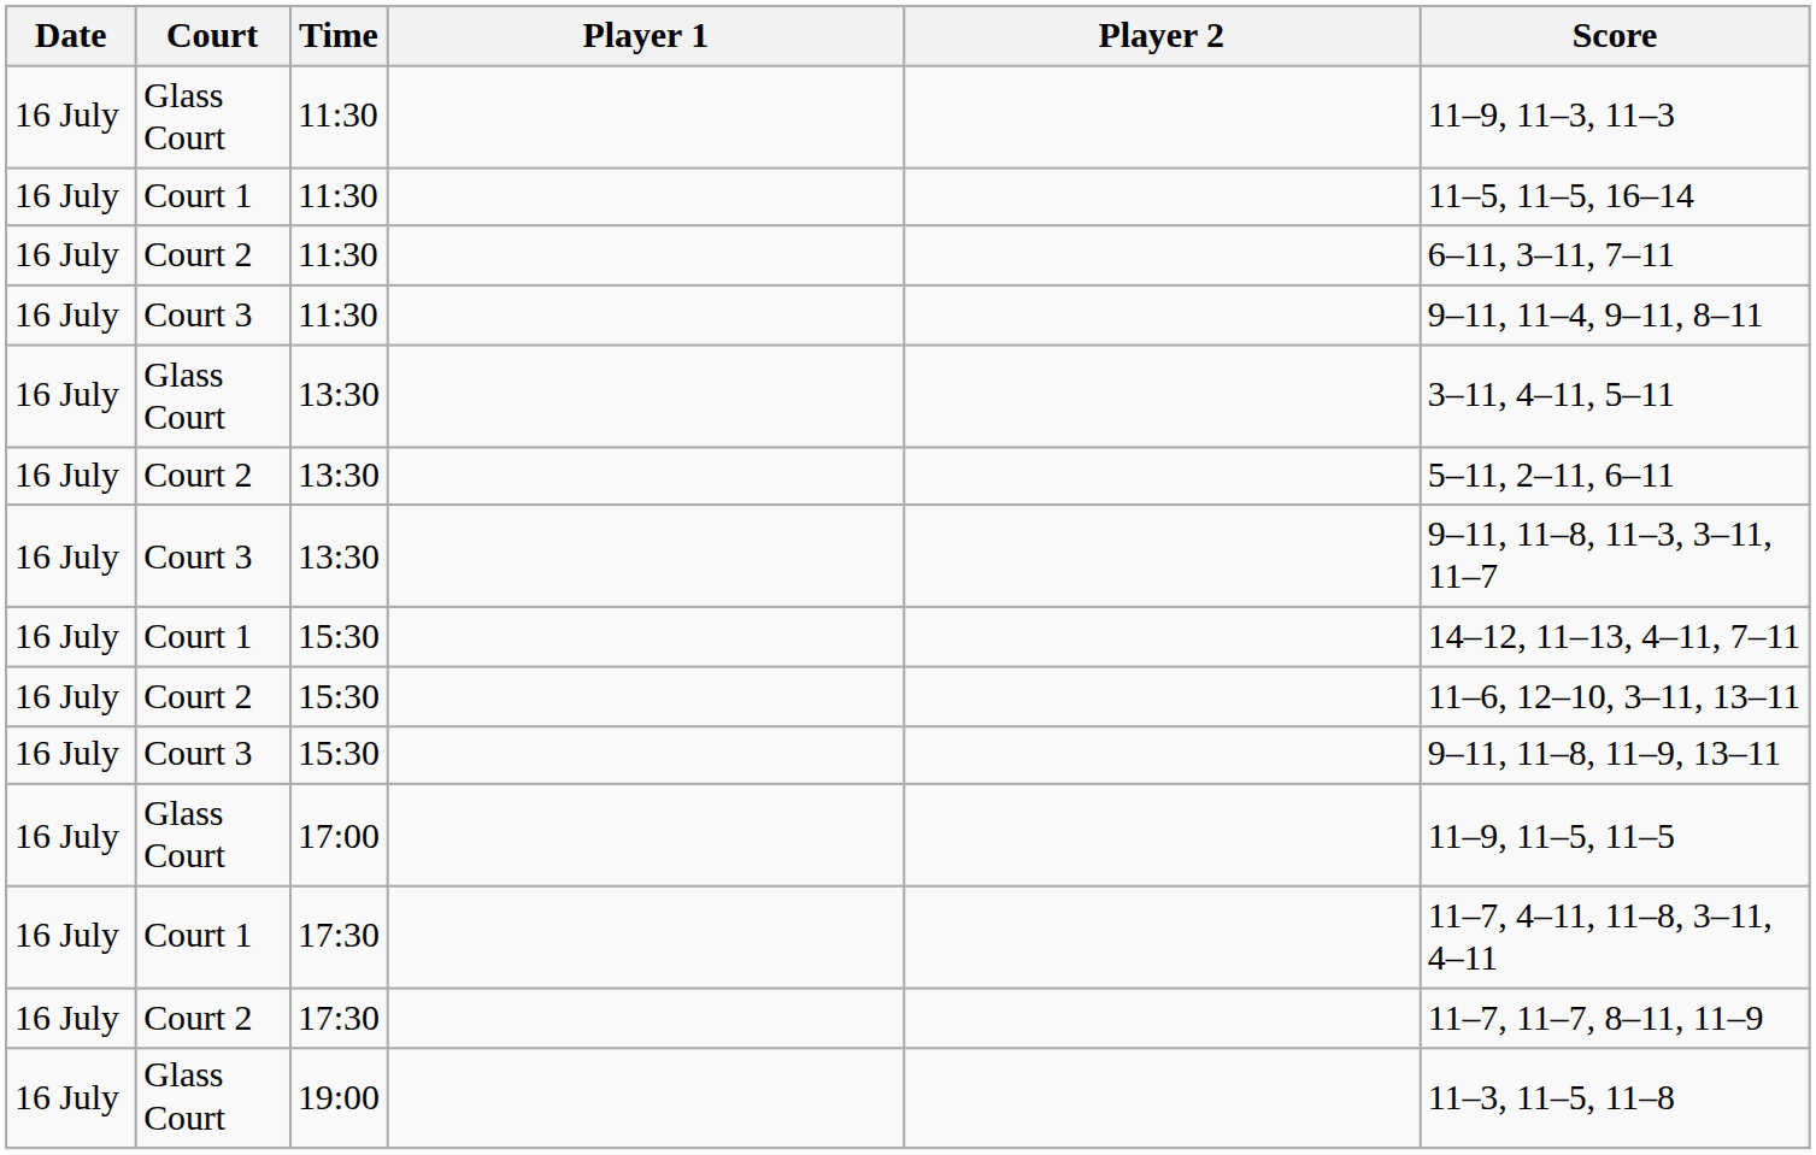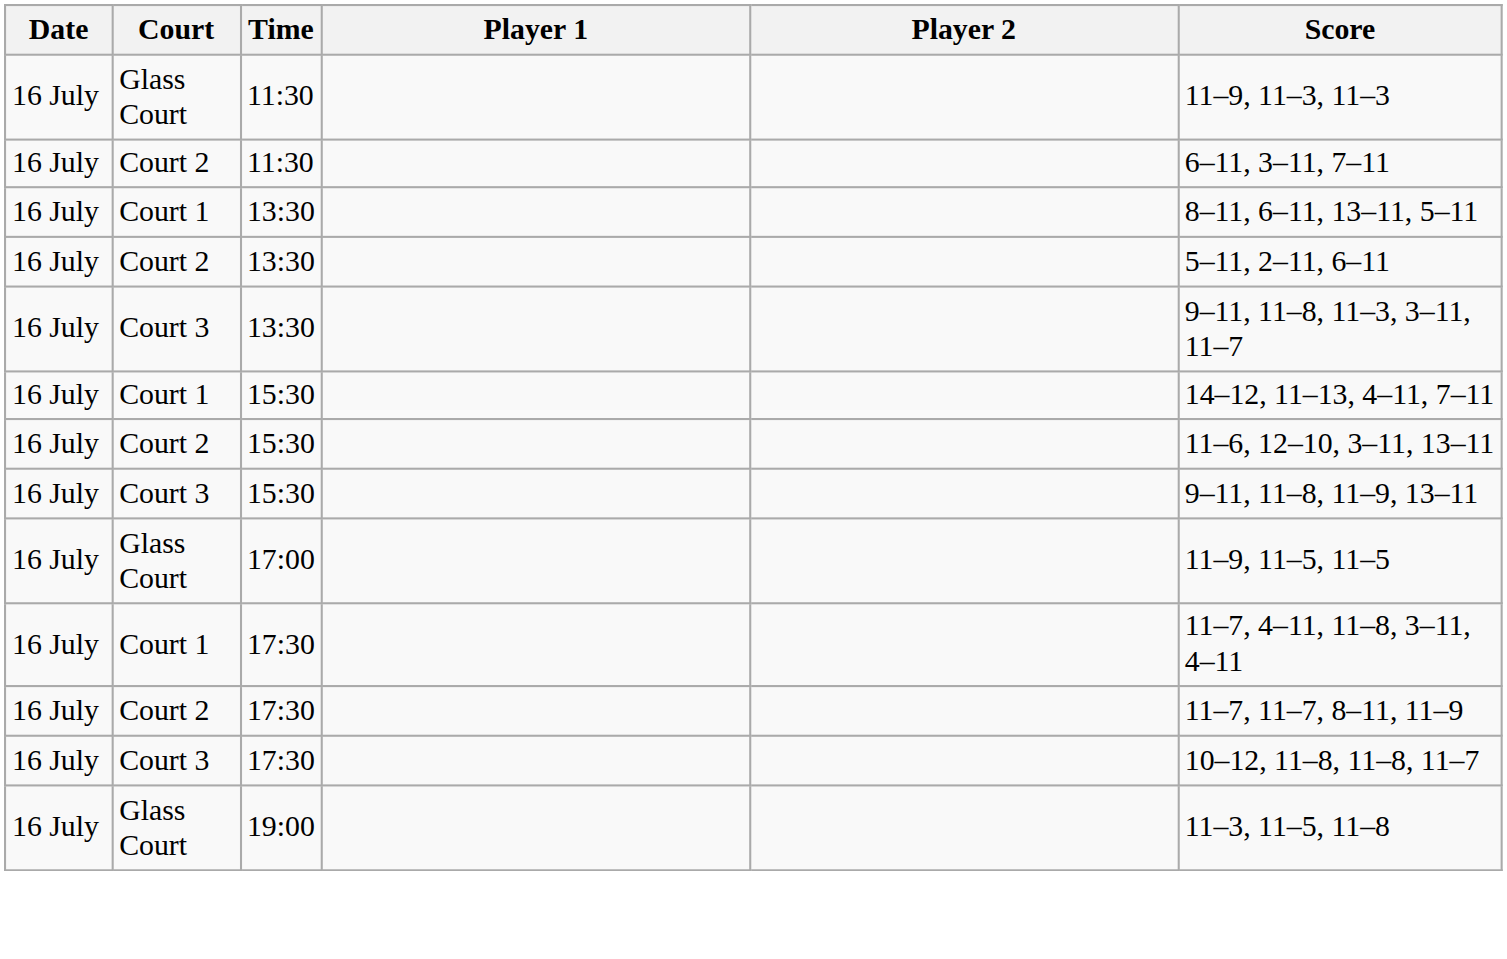- row: 16 July | Court 1 | 11:30 | 11–5, 11–5, 16–14
- row: 16 July | Court 3 | 11:30 | 9–11, 11–4, 9–11, 8–11
- row: 16 July | Glass Court | 13:30 | 3–11, 4–11, 5–11
+ row: 16 July | Court 1 | 13:30 | 8–11, 6–11, 13–11, 5–11
+ row: 16 July | Court 3 | 17:30 | 10–12, 11–8, 11–8, 11–7
